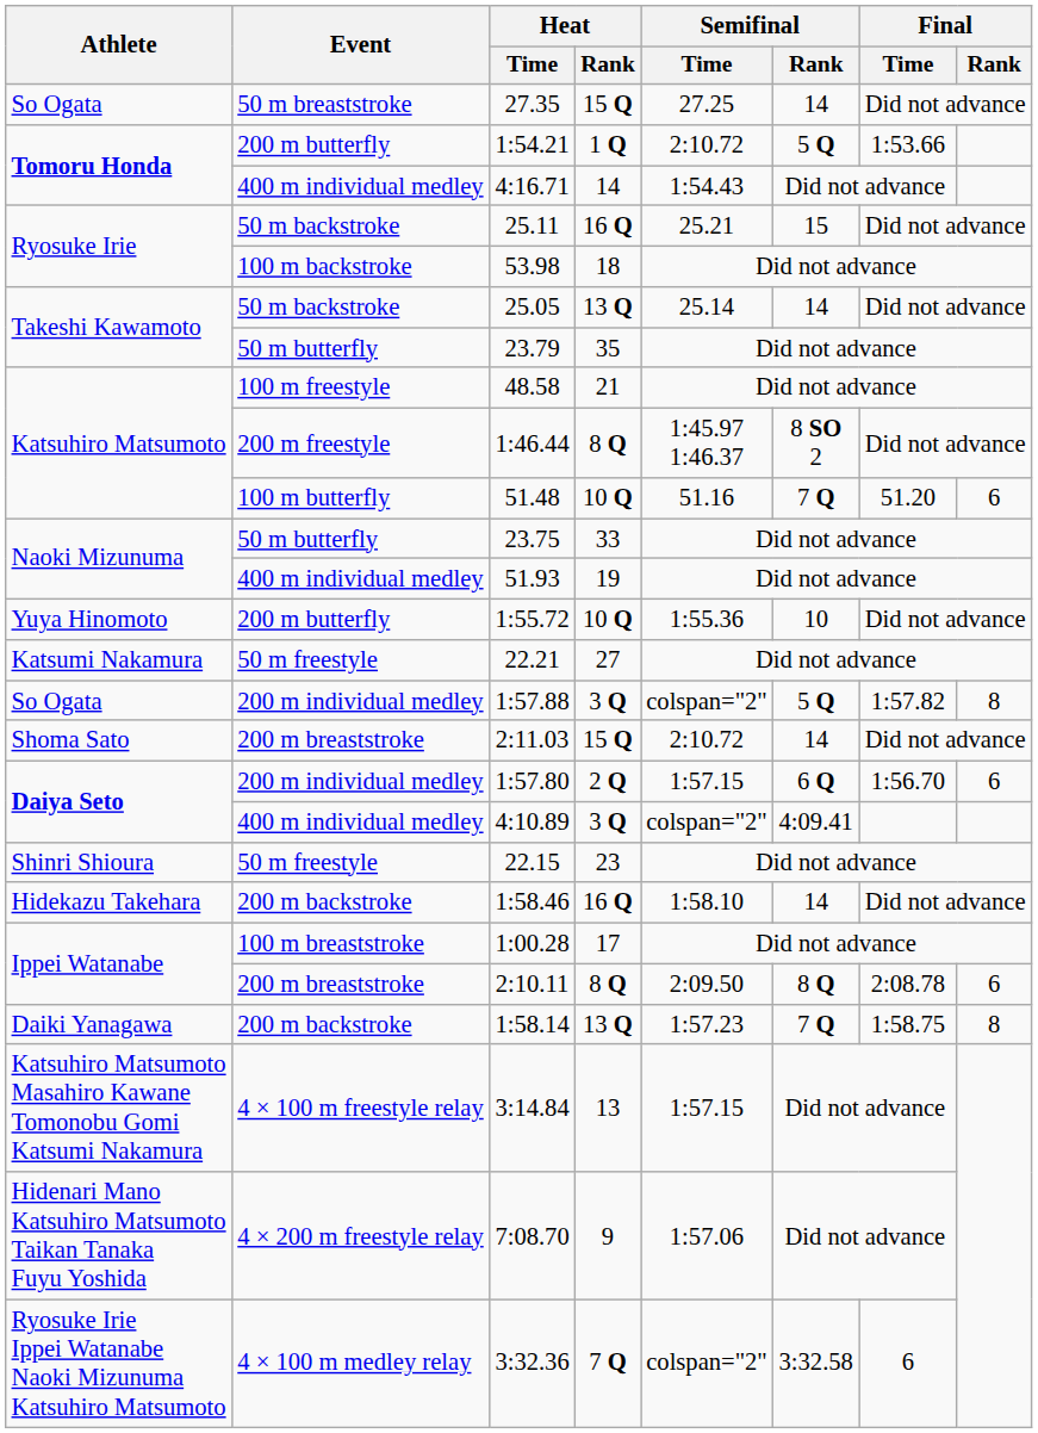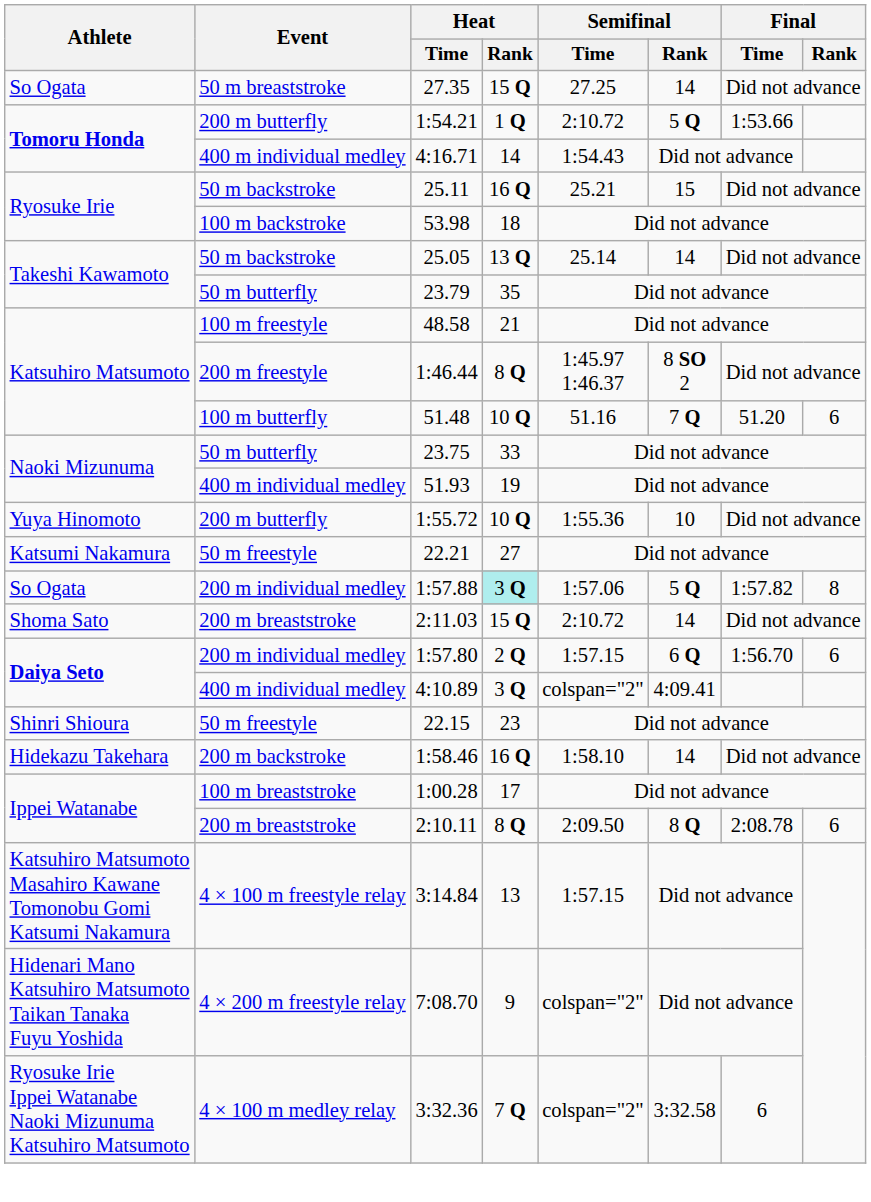1:57.88 | Heat / Rank: no background -> paleturquoise background
1:57.88 | Semifinal / Time: colspan="2" -> 1:57.06
- row: Daiki Yanagawa | 200 m backstroke | 1:58.14 | 13 Q | 1:57.23 | 7 Q | 1:58.75 | 8
7:08.70 | Semifinal / Time: 1:57.06 -> colspan="2"
